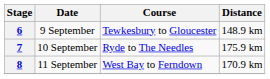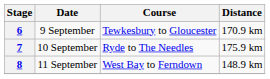6 | Distance: 148.9 km -> 170.9 km
8 | Distance: 170.9 km -> 148.9 km
